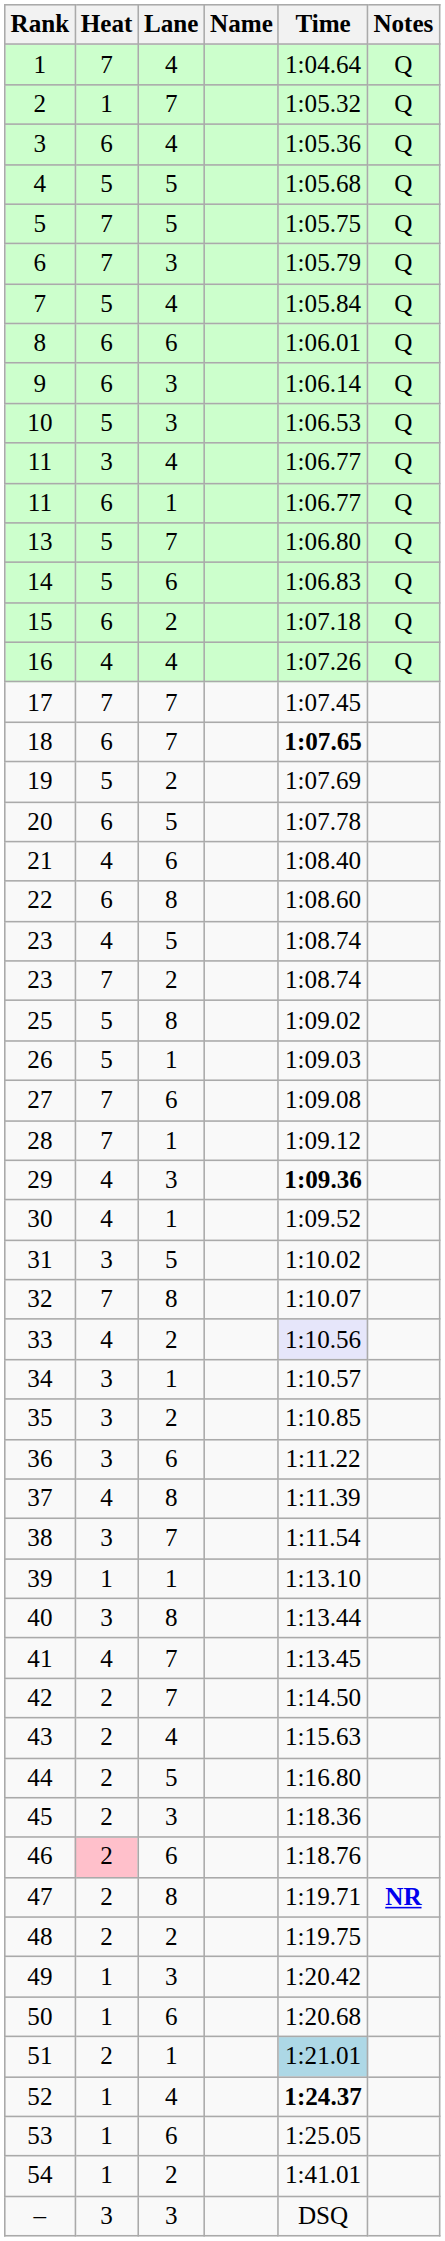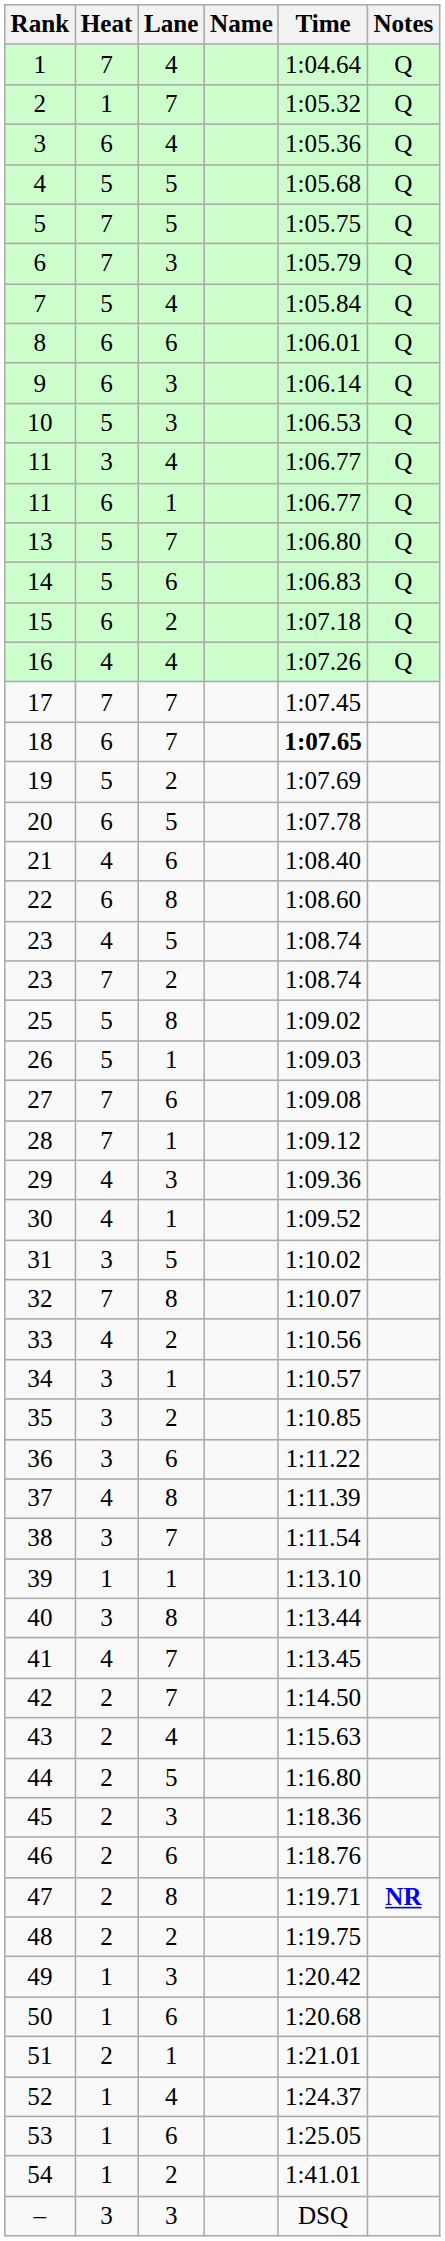29 | Time: bold -> normal
33 | Time: lavender background -> no background
46 | Heat: pink background -> no background
51 | Time: lightblue background -> no background
52 | Time: bold -> normal
